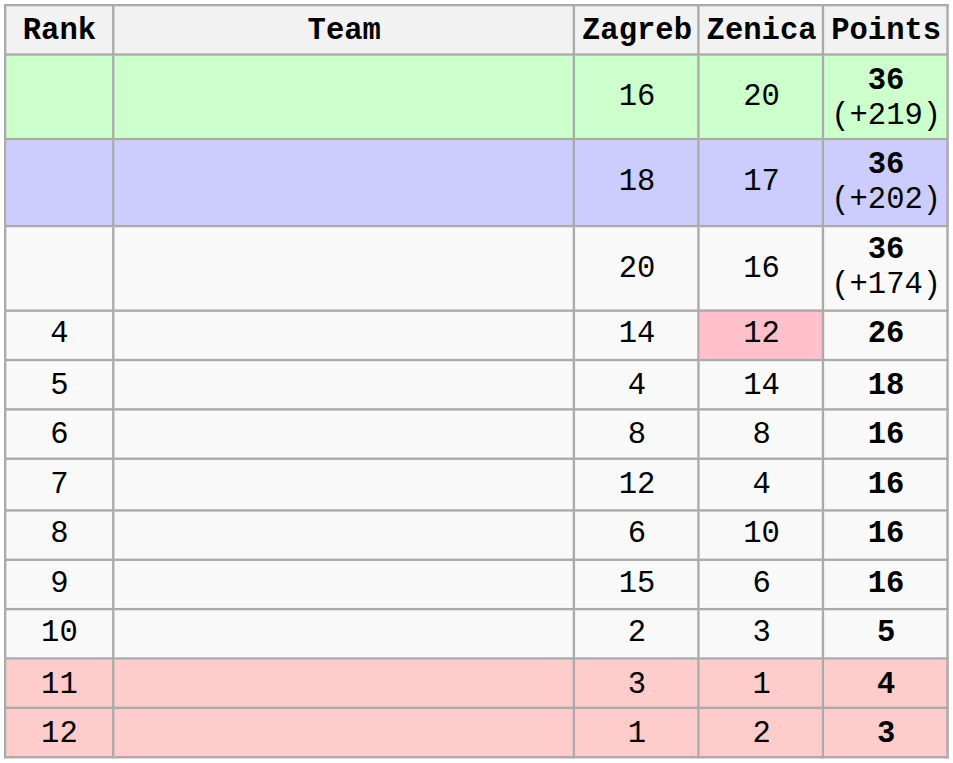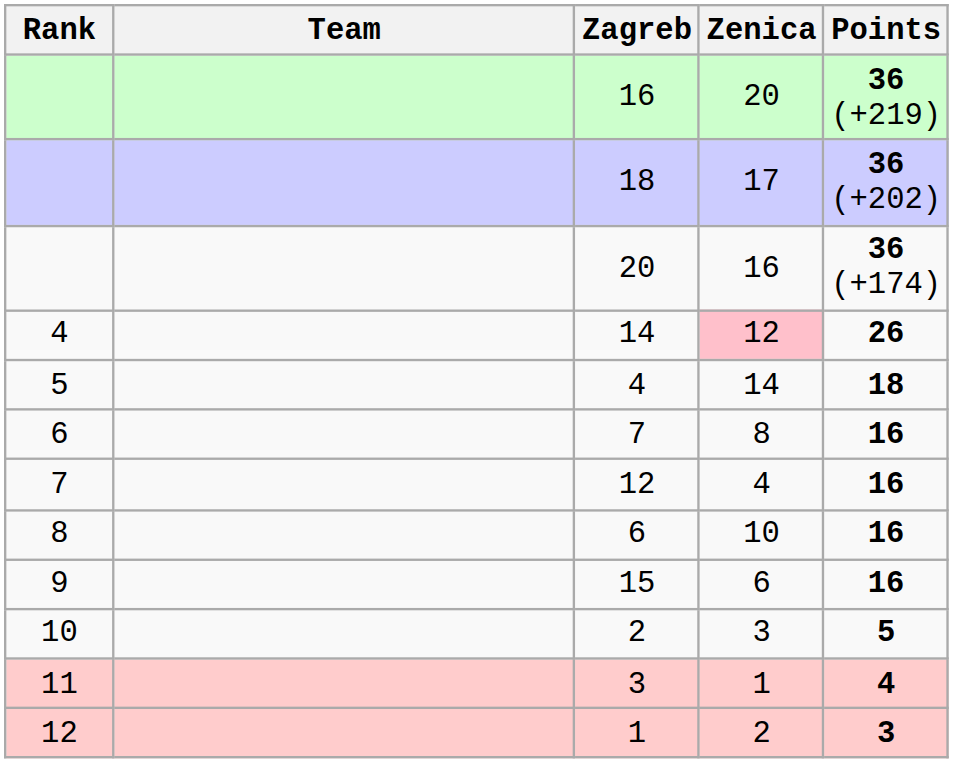row 7 | Zagreb: 8 -> 7
